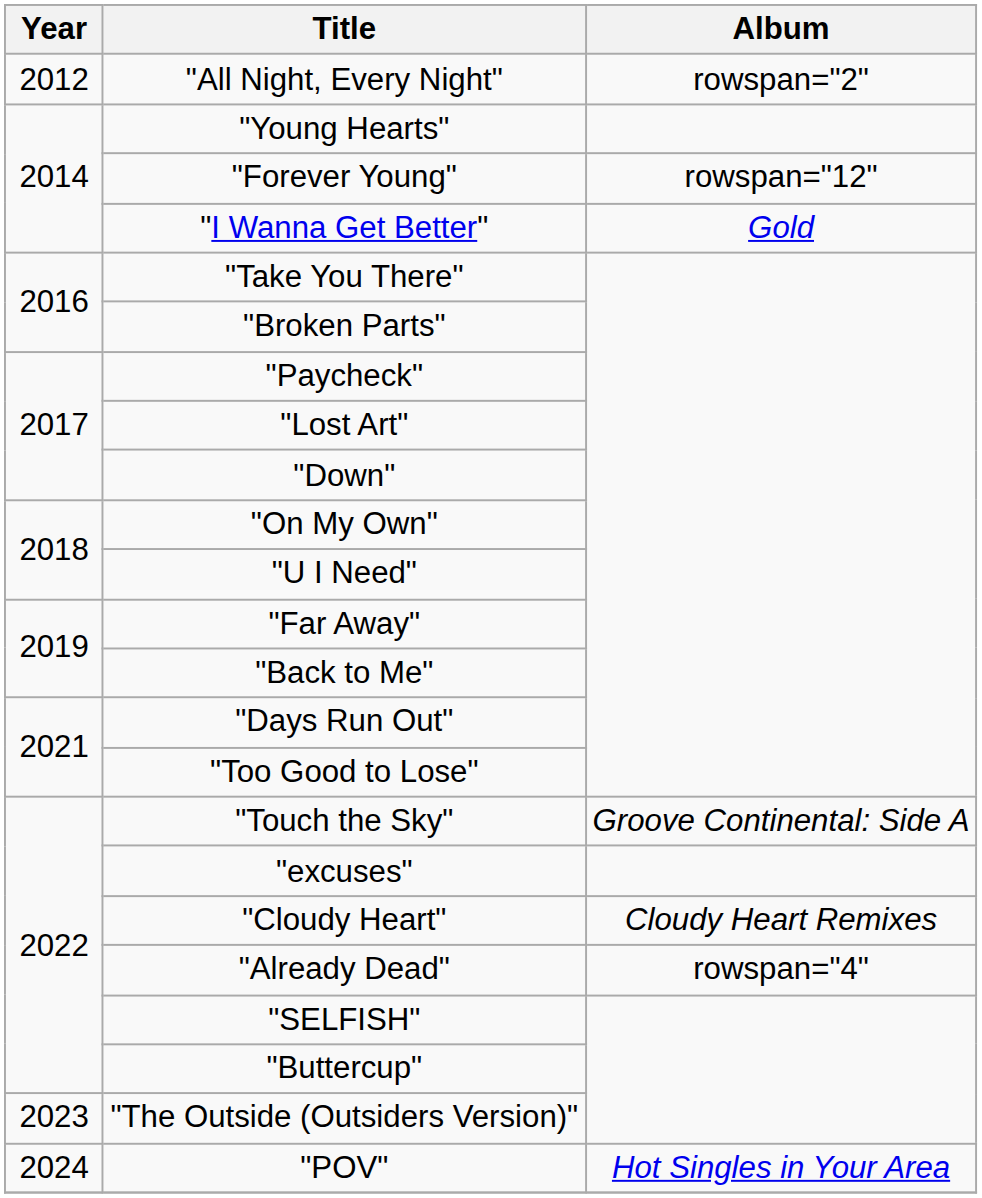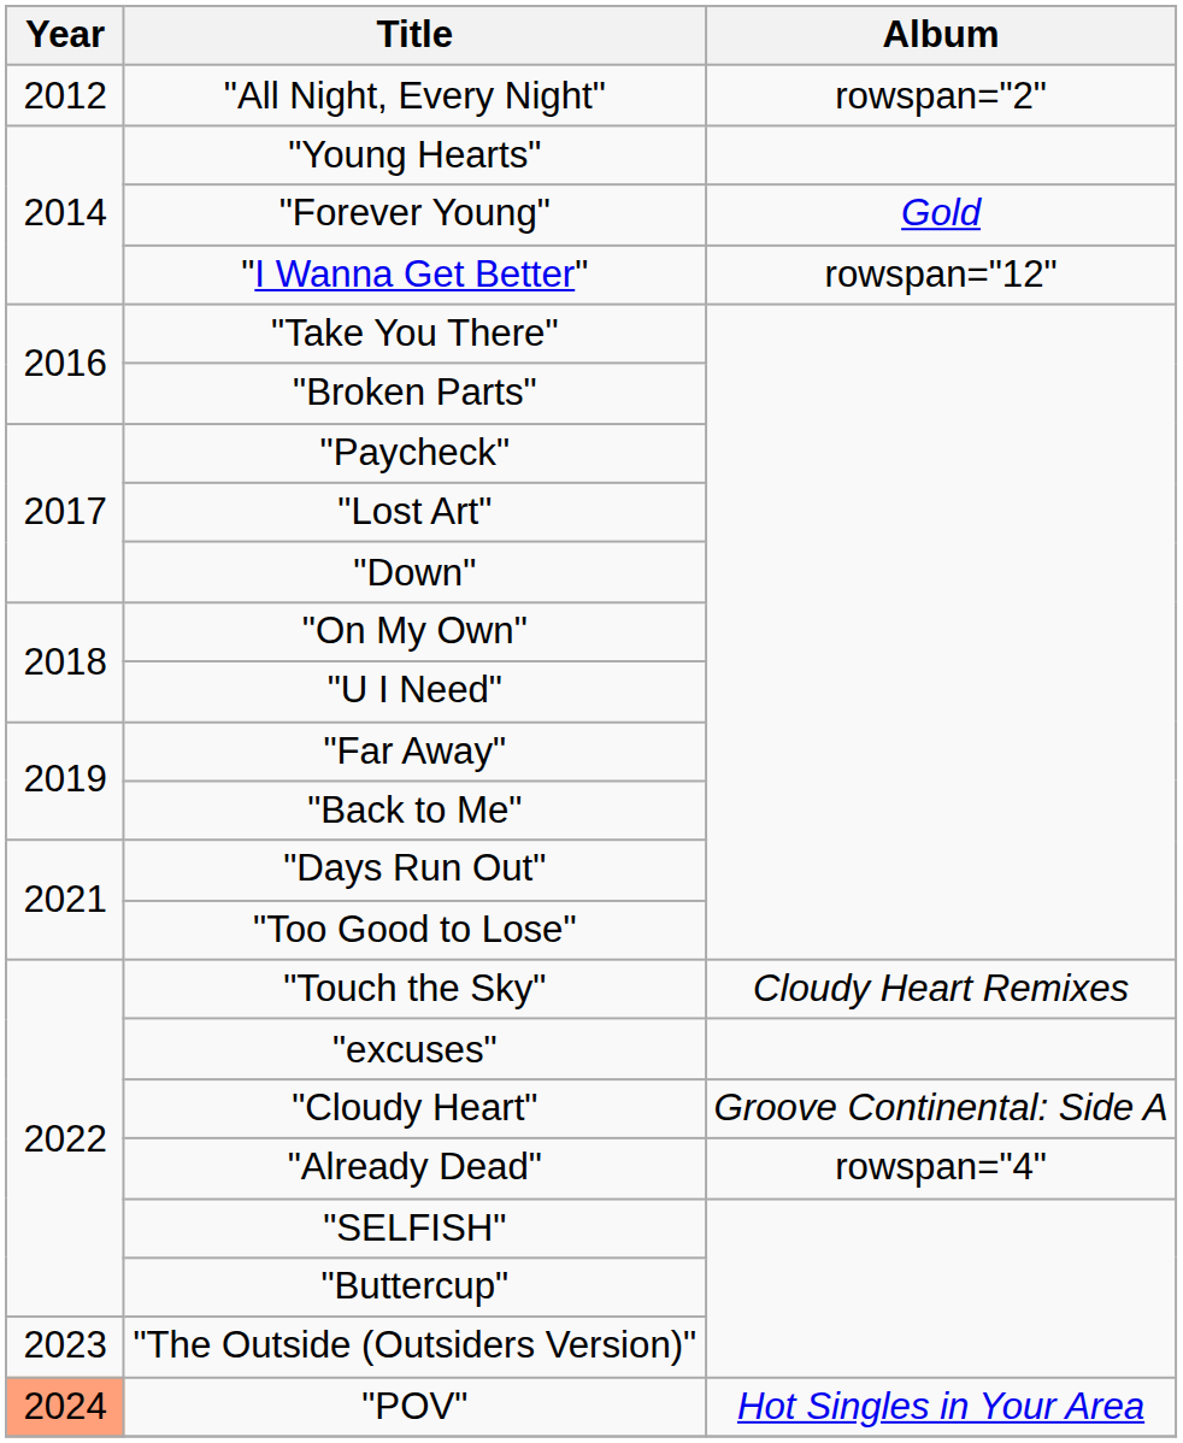"Forever Young" | Album: rowspan="12" -> Gold
"I Wanna Get Better" | Album: Gold -> rowspan="12"
"Touch the Sky" | Album: Groove Continental: Side A -> Cloudy Heart Remixes
"Cloudy Heart" | Album: Cloudy Heart Remixes -> Groove Continental: Side A
"POV" | Year: no background -> lightsalmon background
